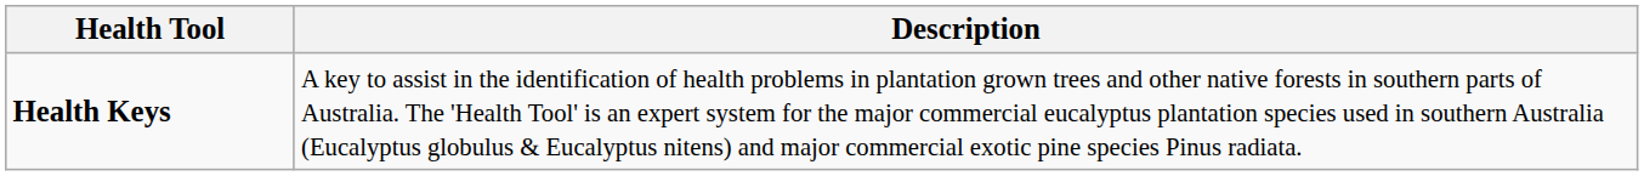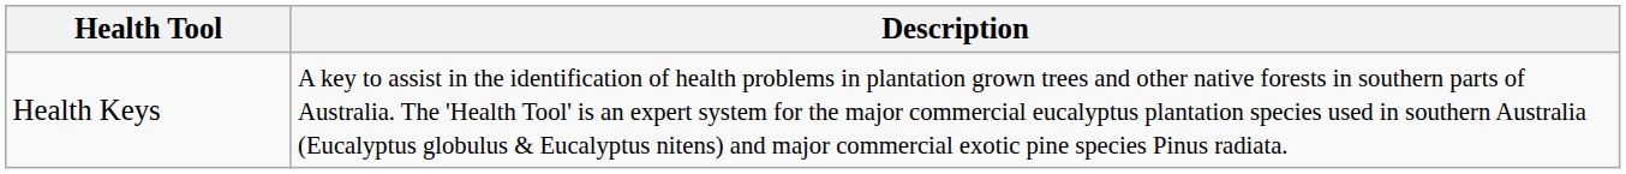Health Keys | Health Tool: bold -> normal
